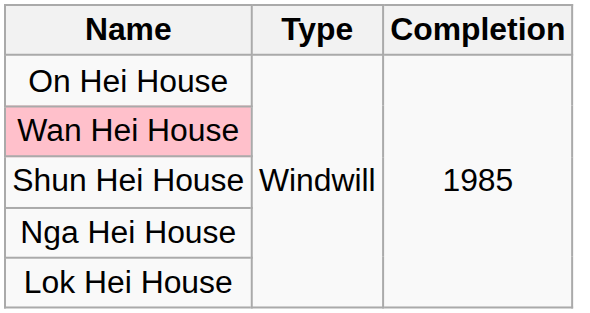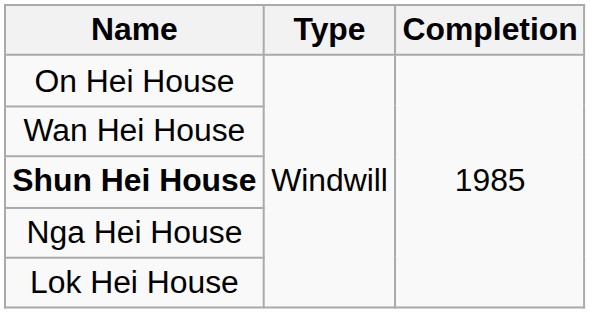Wan Hei House | Name: pink background -> no background
Shun Hei House | Name: normal -> bold
